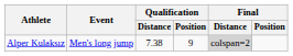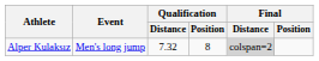Alper Kulaksız | Qualification / Distance: 7.38 -> 7.32
Alper Kulaksız | Qualification / Position: 9 -> 8
